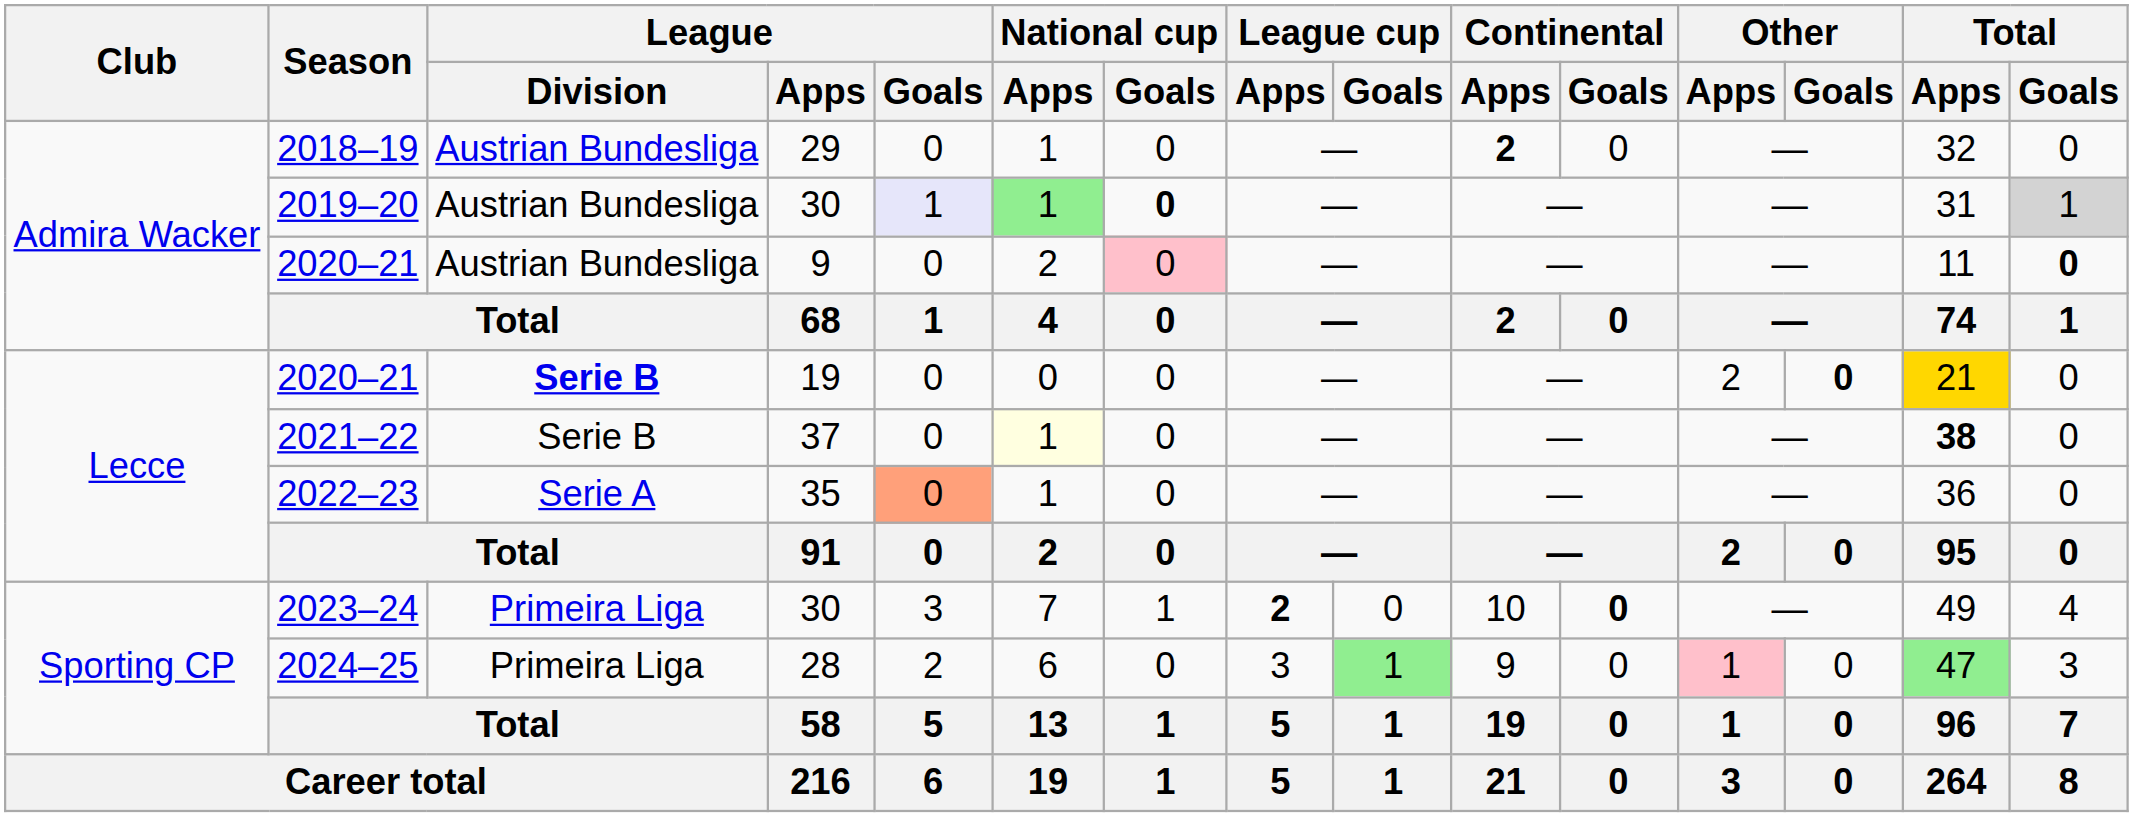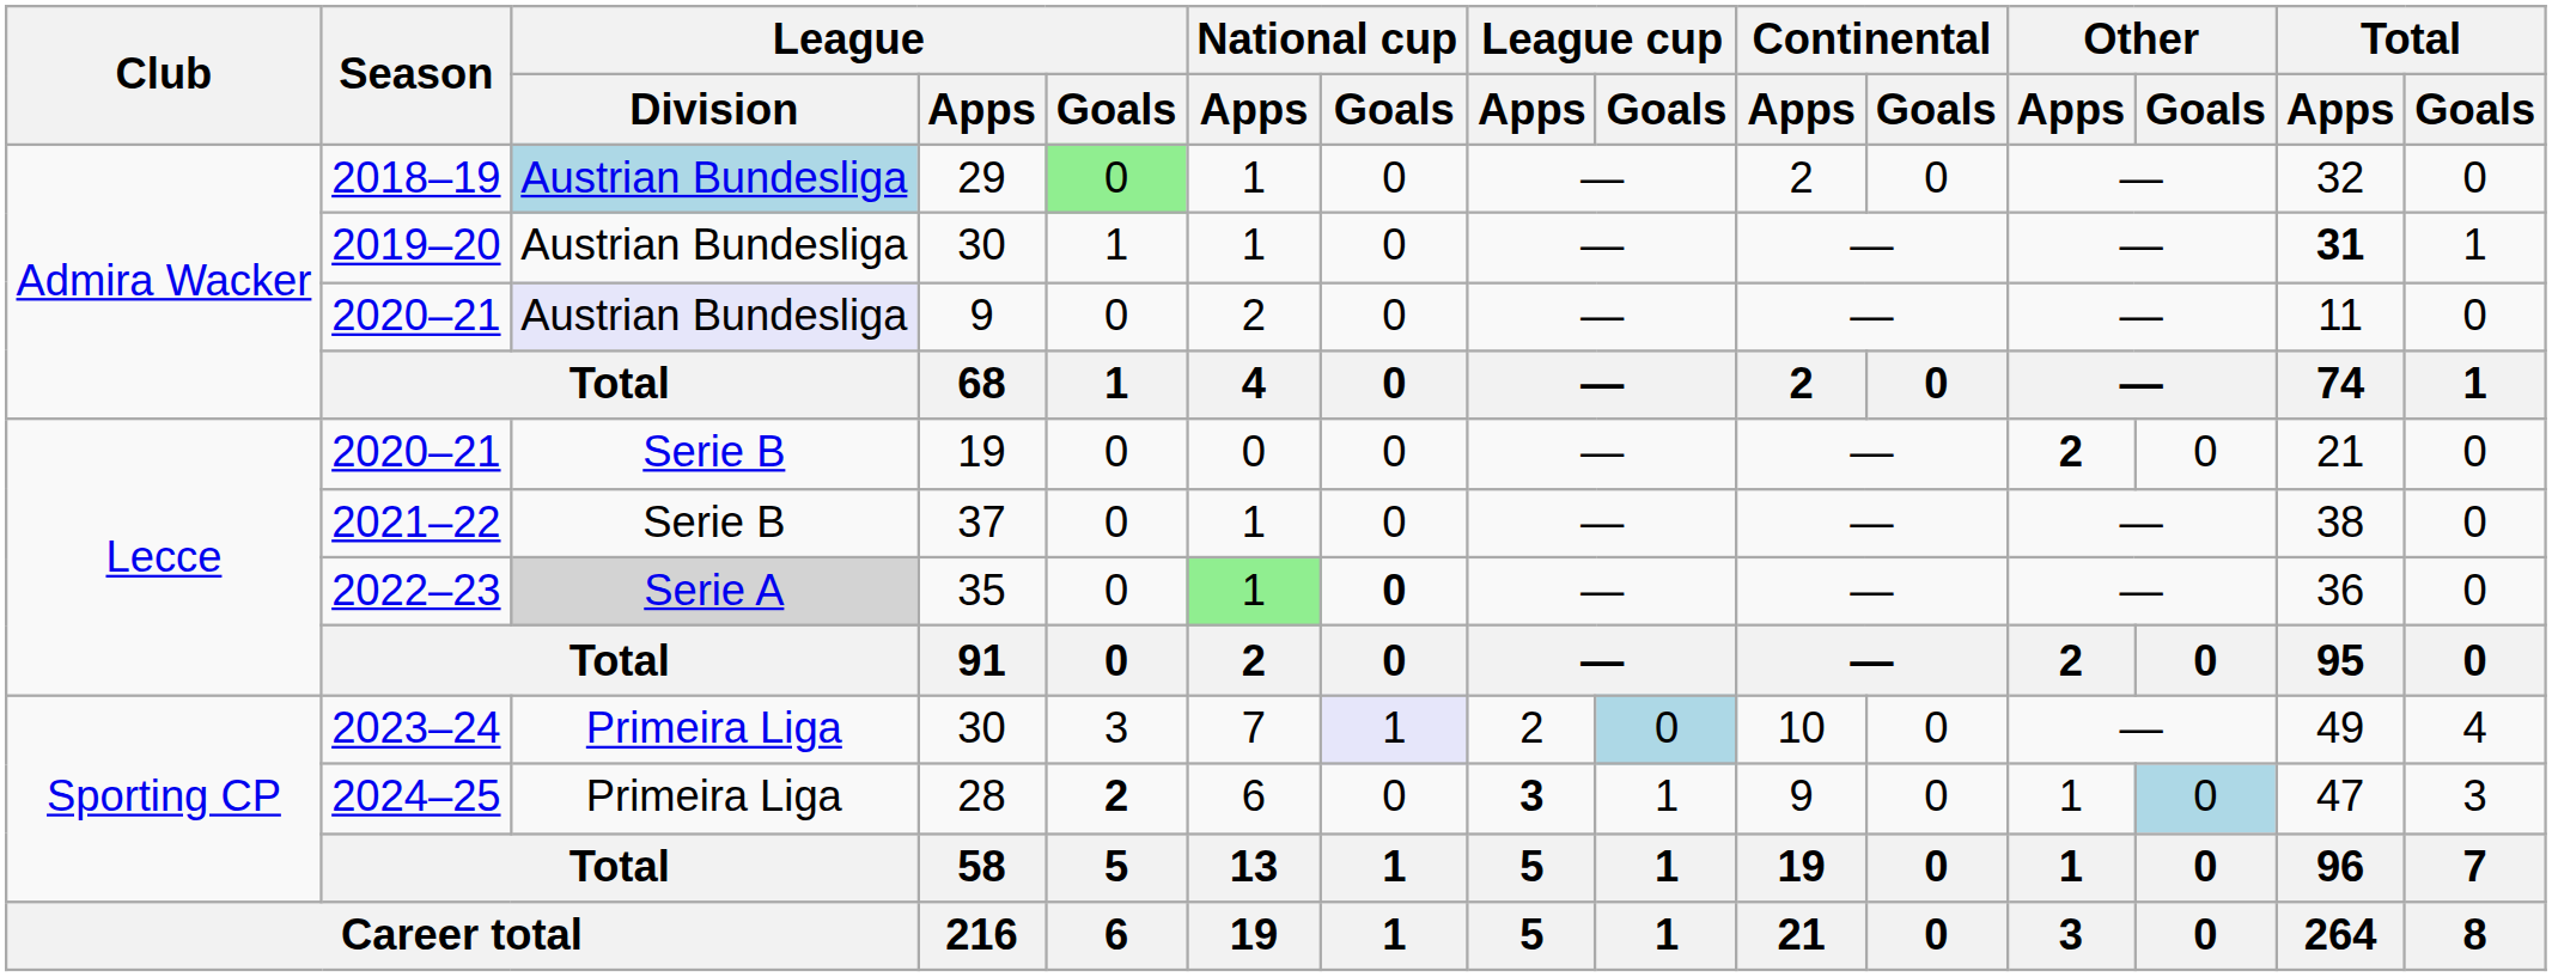2018–19 | League / Division: no background -> lightblue background
2018–19 | League / Goals: no background -> lightgreen background
2018–19 | Continental / Apps: bold -> normal
2019–20 | League / Goals: lavender background -> no background
2019–20 | National cup / Apps: lightgreen background -> no background
2019–20 | National cup / Goals: bold -> normal
2019–20 | Total / Apps: normal -> bold
2019–20 | Total / Goals: lightgrey background -> no background
2020–21 / 9 | League / Division: no background -> lavender background
2020–21 / 9 | National cup / Goals: pink background -> no background
2020–21 / 9 | Total / Goals: bold -> normal
2020–21 / 19 | League / Division: bold -> normal
2020–21 / 19 | Other / Apps: normal -> bold
2020–21 / 19 | Other / Goals: bold -> normal
2020–21 / 19 | Total / Apps: gold background -> no background
2021–22 | National cup / Apps: lightyellow background -> no background
2021–22 | Total / Apps: bold -> normal
2022–23 | League / Division: no background -> lightgrey background
2022–23 | League / Goals: lightsalmon background -> no background
2022–23 | National cup / Apps: no background -> lightgreen background
2022–23 | National cup / Goals: normal -> bold
2023–24 | National cup / Goals: no background -> lavender background
2023–24 | League cup / Apps: bold -> normal
2023–24 | League cup / Goals: no background -> lightblue background
2023–24 | Continental / Goals: bold -> normal
2024–25 | League / Goals: normal -> bold
2024–25 | League cup / Apps: normal -> bold
2024–25 | League cup / Goals: lightgreen background -> no background
2024–25 | Other / Apps: pink background -> no background
2024–25 | Other / Goals: no background -> lightblue background
2024–25 | Total / Apps: lightgreen background -> no background
